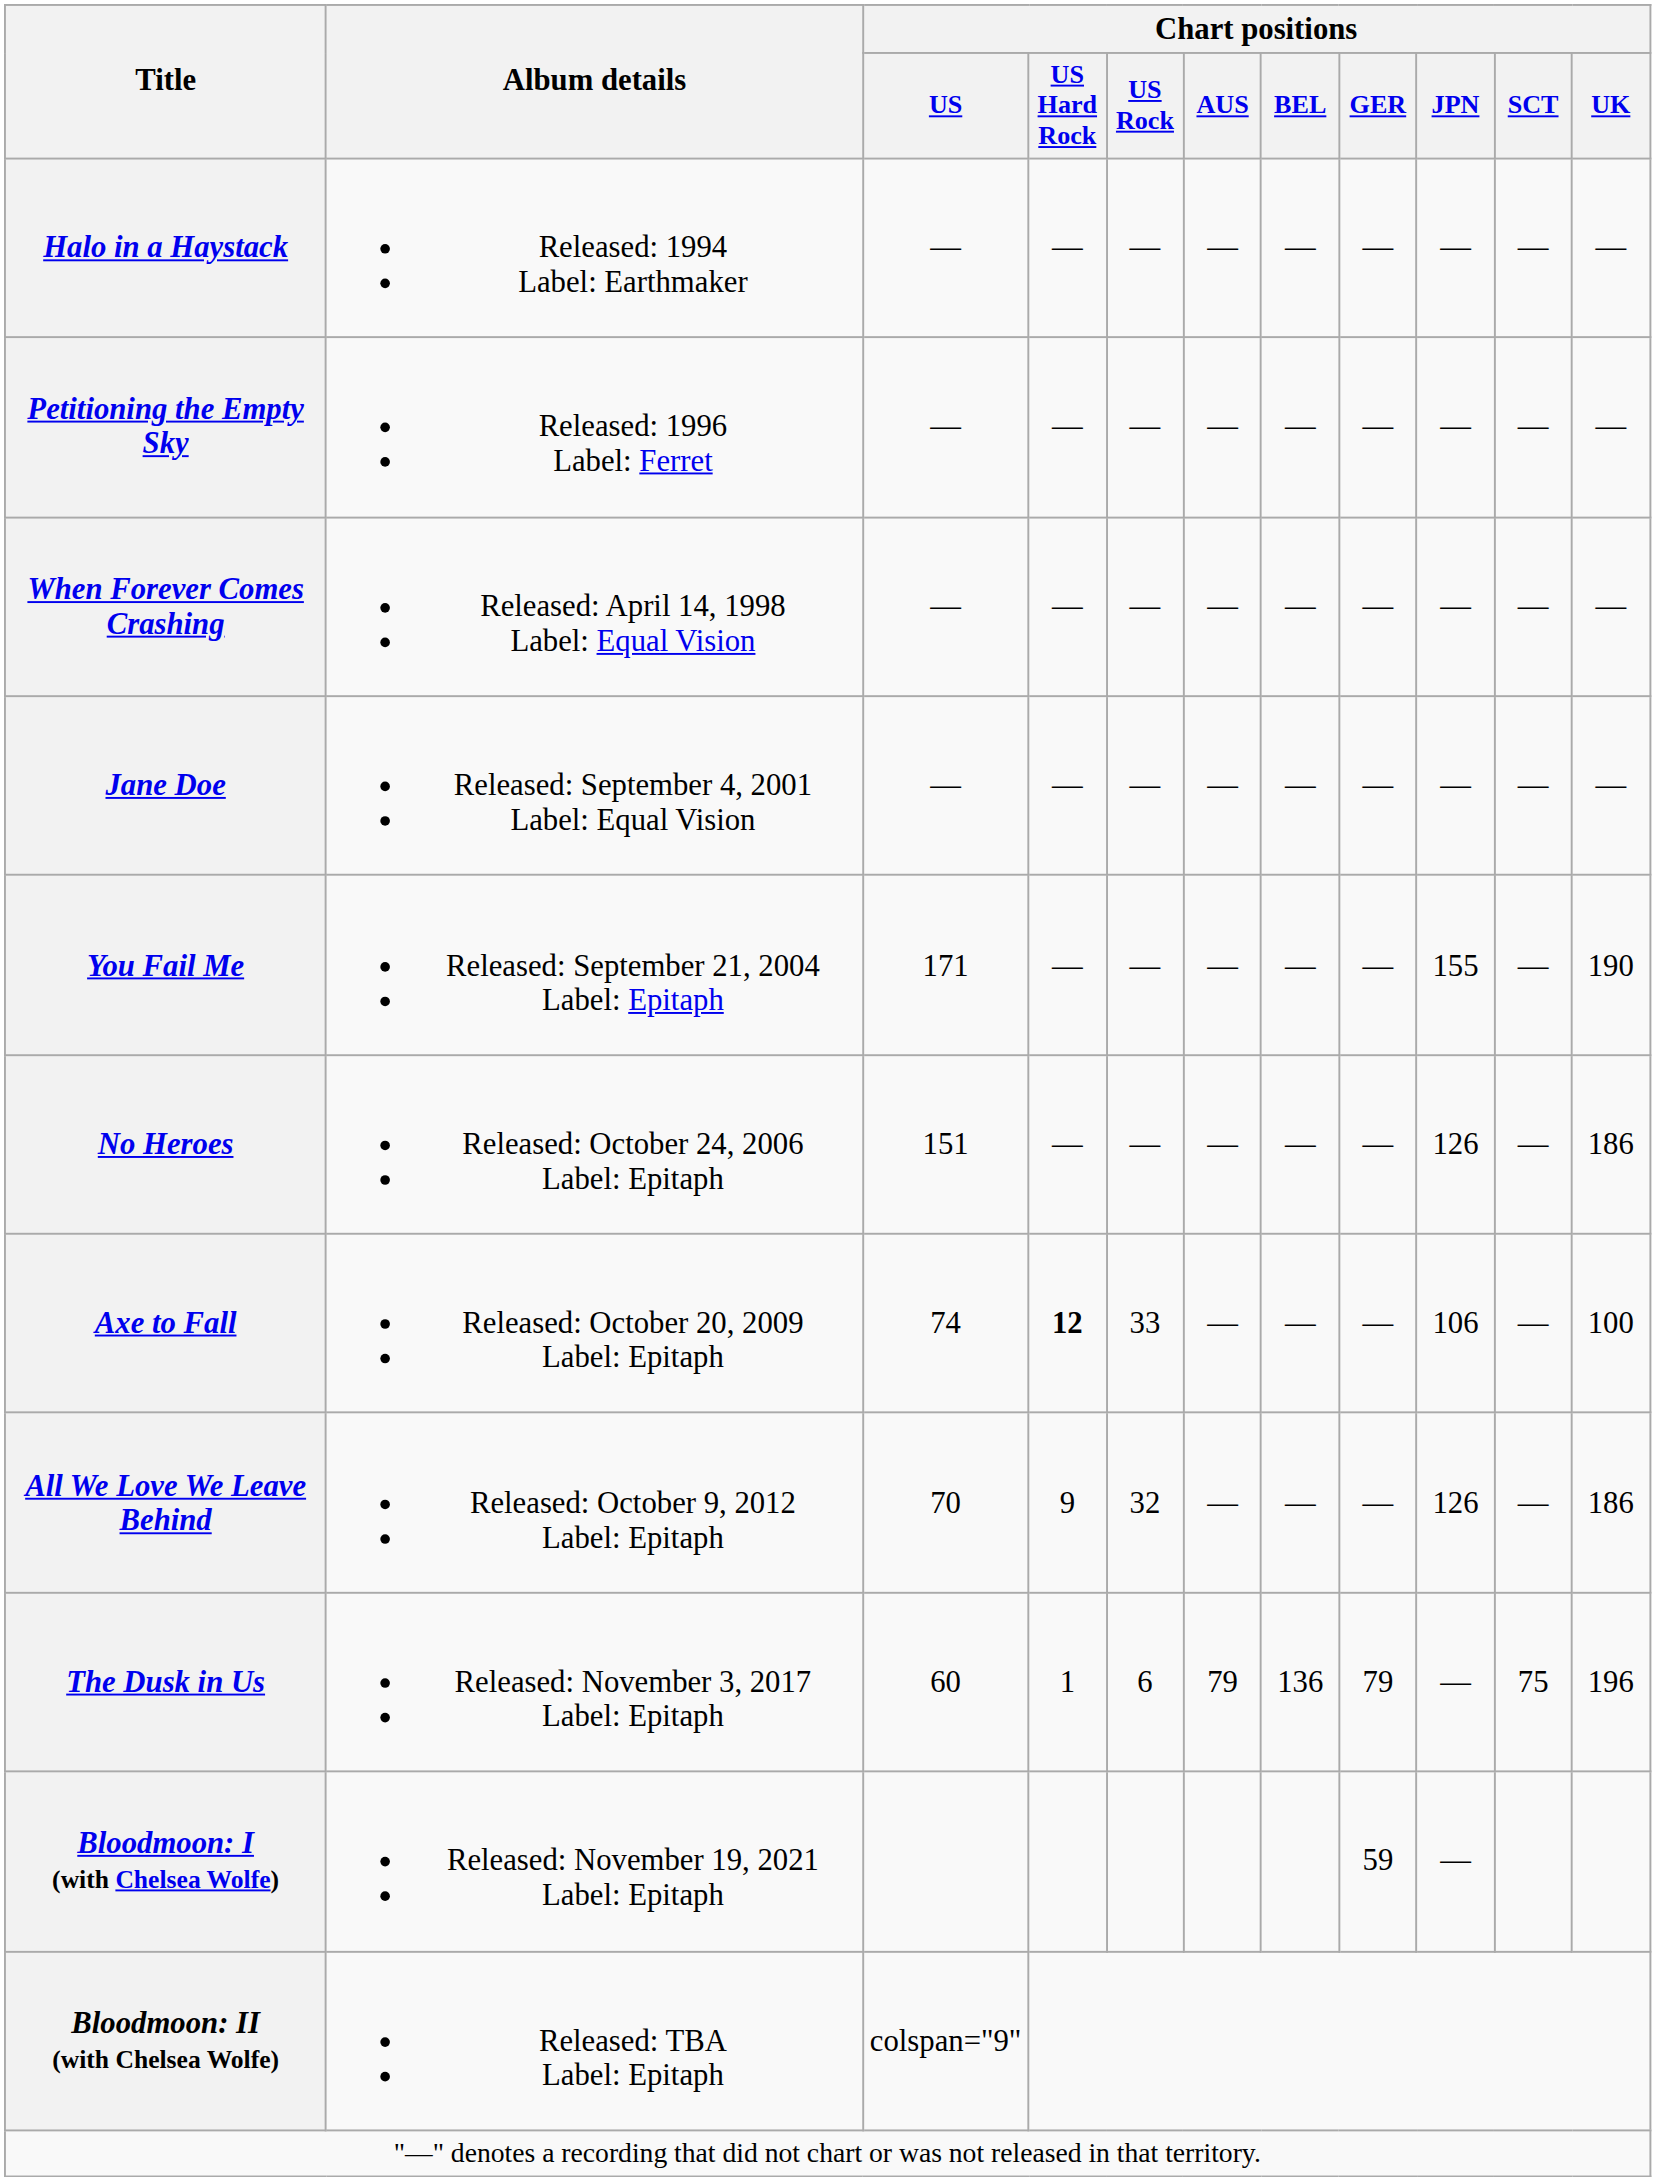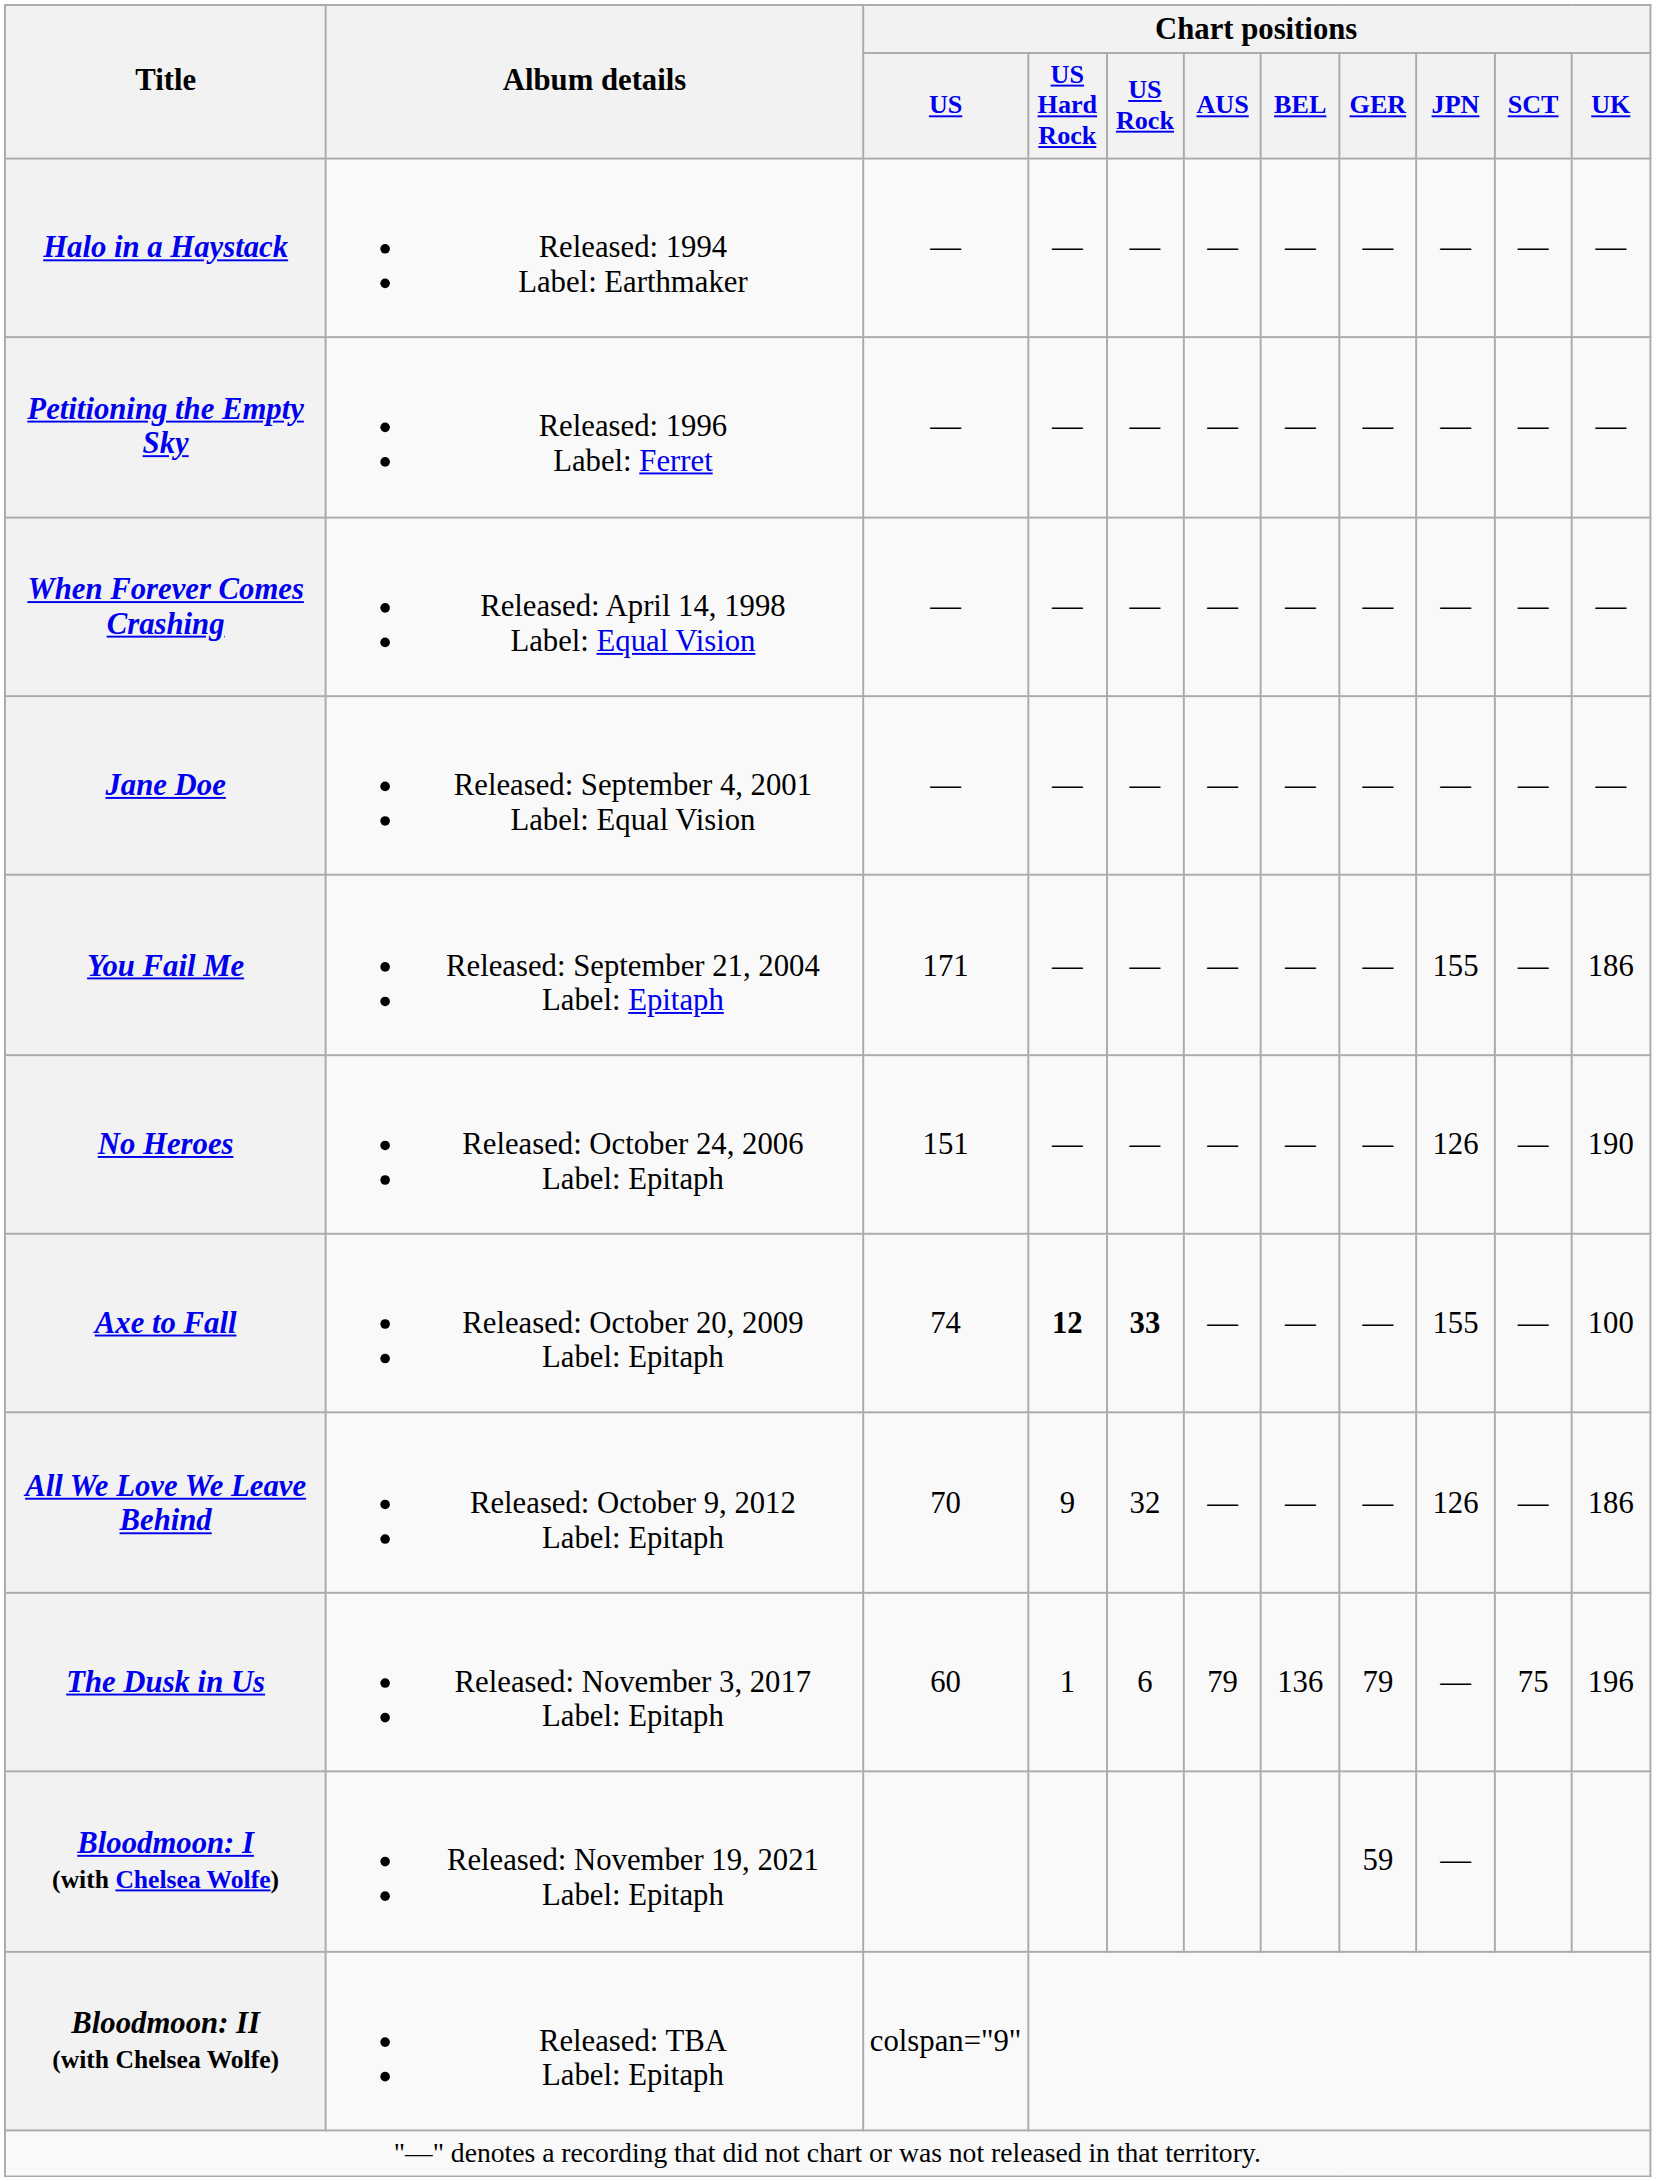You Fail Me | Chart positions / UK: 190 -> 186
No Heroes | Chart positions / UK: 186 -> 190
Axe to Fall | Chart positions / US Rock: normal -> bold
Axe to Fall | Chart positions / JPN: 106 -> 155
